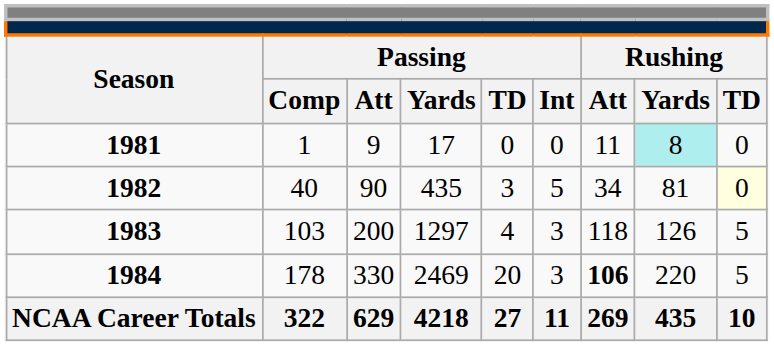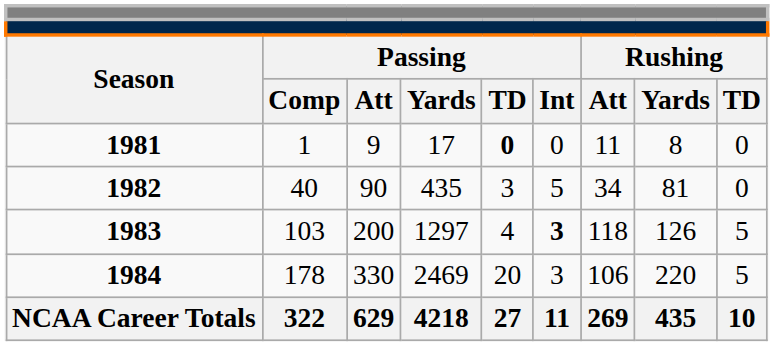1981 | column 5: normal -> bold
1981 | column 8: paleturquoise background -> no background
1982 | column 9: lightyellow background -> no background
1983 | column 6: normal -> bold
1984 | column 7: bold -> normal
